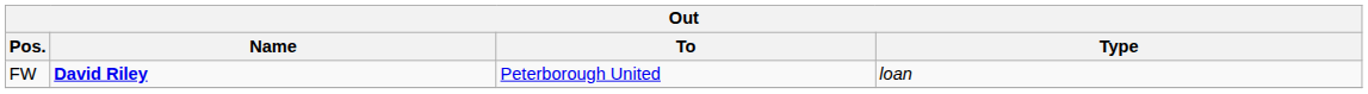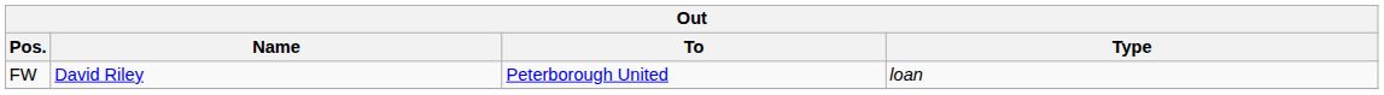FW | Name: bold -> normal
